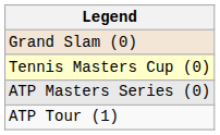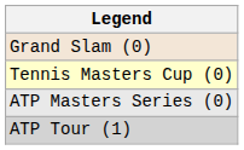row 5 | column 1: no background -> lightgrey background
